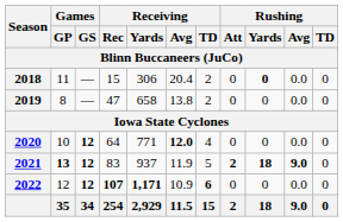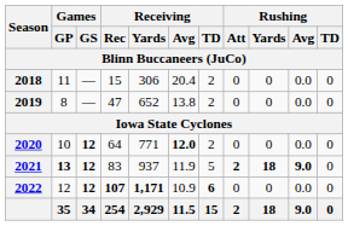2018 | Rushing / Yards: bold -> normal
2019 | Receiving / Yards: 658 -> 652
2020 | Receiving / TD: 4 -> 2
